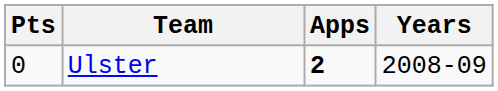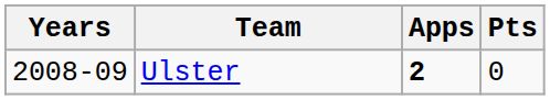columns swapped: Years <-> Pts
